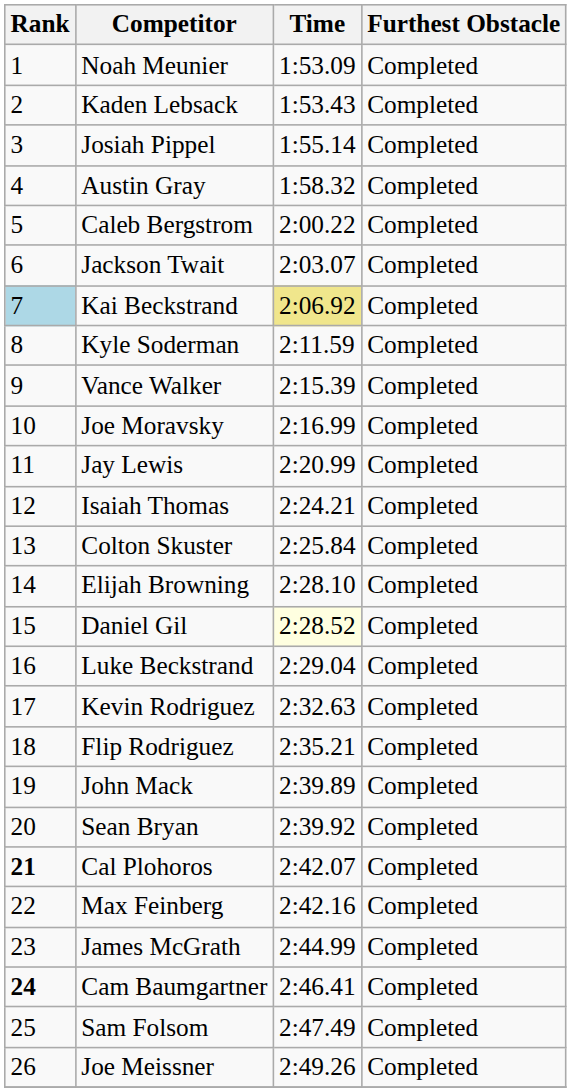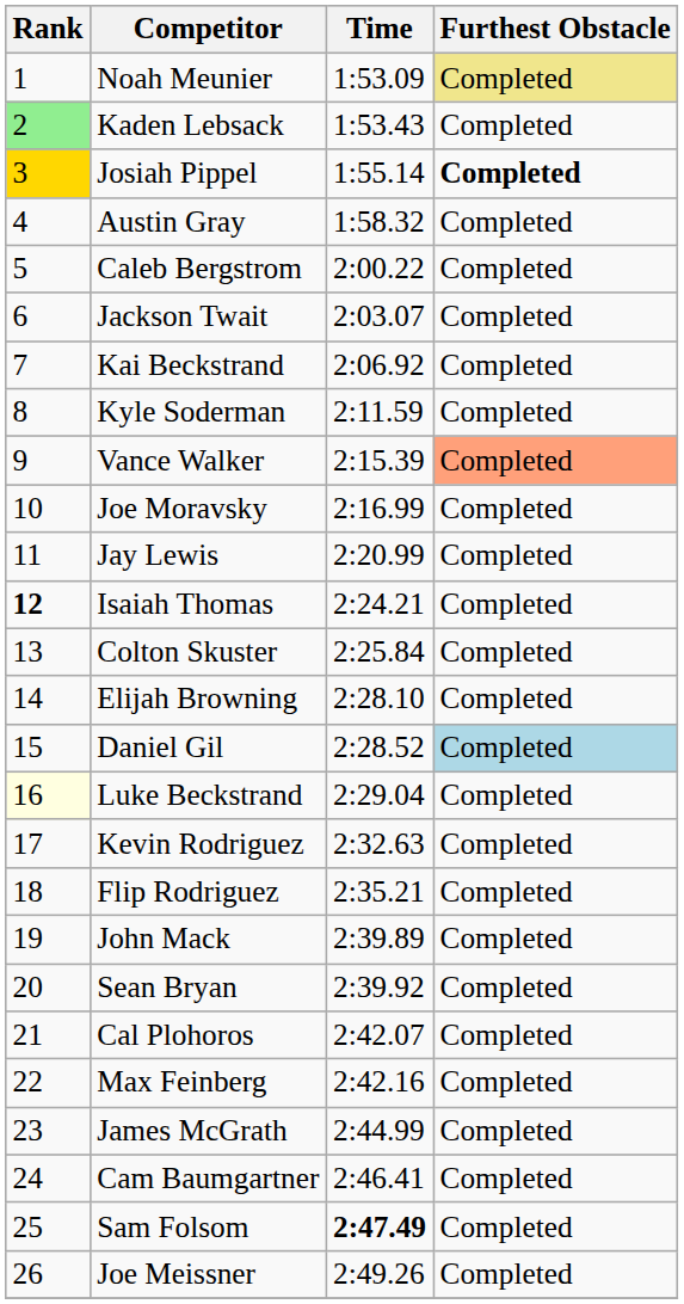Noah Meunier | Furthest Obstacle: no background -> khaki background
Kaden Lebsack | Rank: no background -> lightgreen background
Josiah Pippel | Rank: no background -> gold background
Josiah Pippel | Furthest Obstacle: normal -> bold
Kai Beckstrand | Rank: lightblue background -> no background
Kai Beckstrand | Time: khaki background -> no background
Vance Walker | Furthest Obstacle: no background -> lightsalmon background
Isaiah Thomas | Rank: normal -> bold
Daniel Gil | Time: lightyellow background -> no background
Daniel Gil | Furthest Obstacle: no background -> lightblue background
Luke Beckstrand | Rank: no background -> lightyellow background
Cal Plohoros | Rank: bold -> normal
Cam Baumgartner | Rank: bold -> normal
Sam Folsom | Time: normal -> bold
